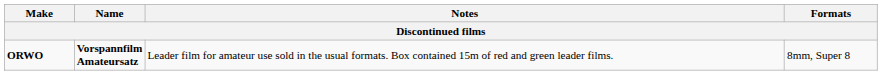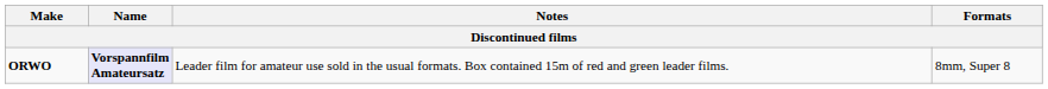ORWO | Name: no background -> lavender background
